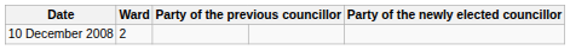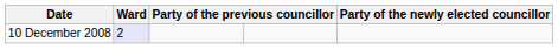10 December 2008 | Ward: no background -> lavender background
